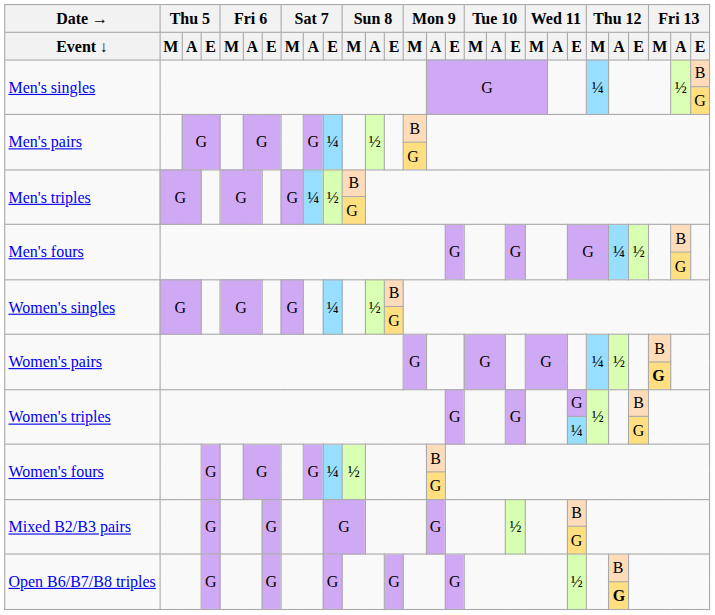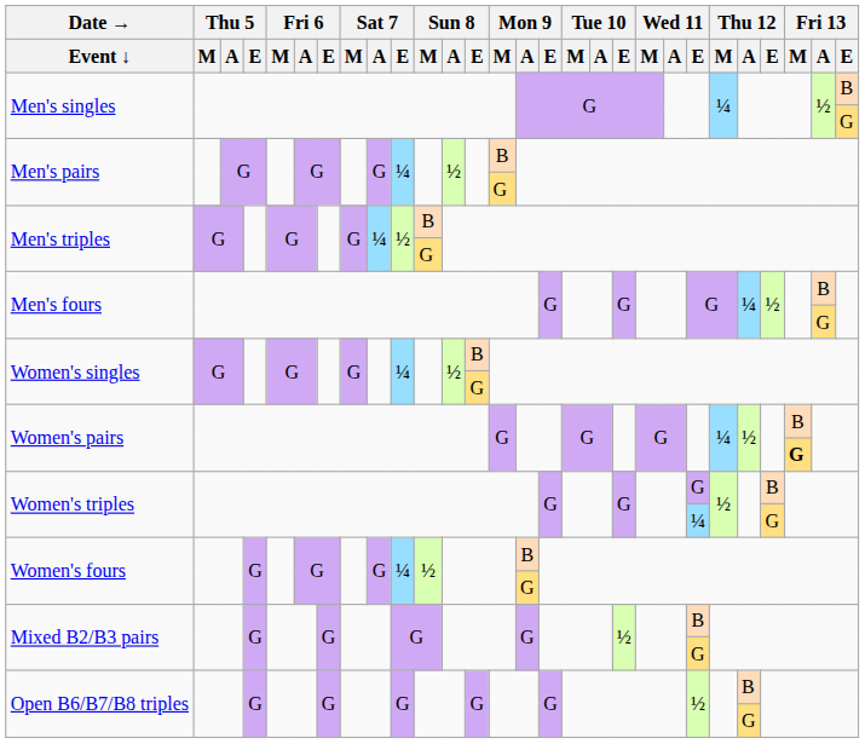row 22 | Thu 12 / A: bold -> normal
